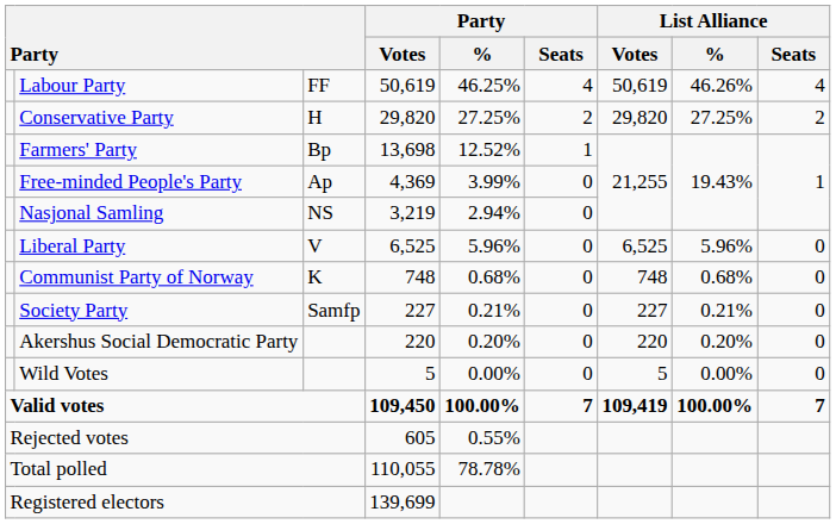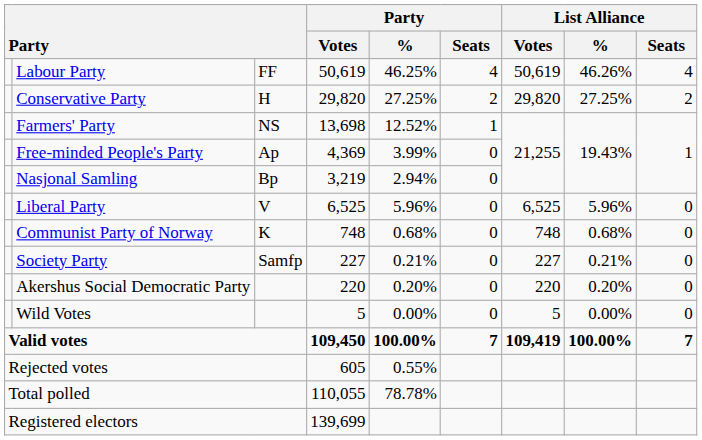Farmers' Party | column 3: Bp -> NS
Nasjonal Samling | column 3: NS -> Bp
